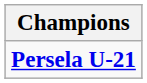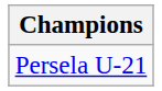row 2 | column 1: bold -> normal
